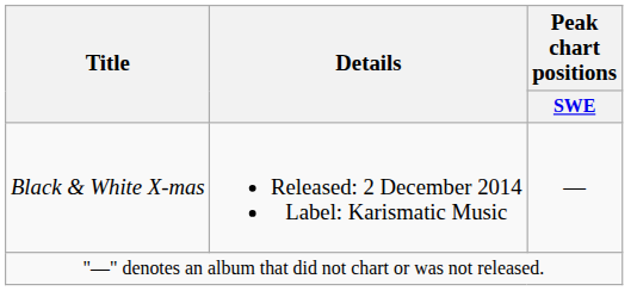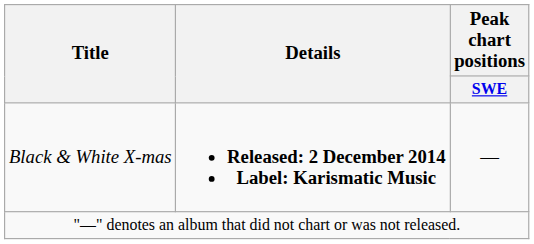Black & White X-mas | Details: normal -> bold
